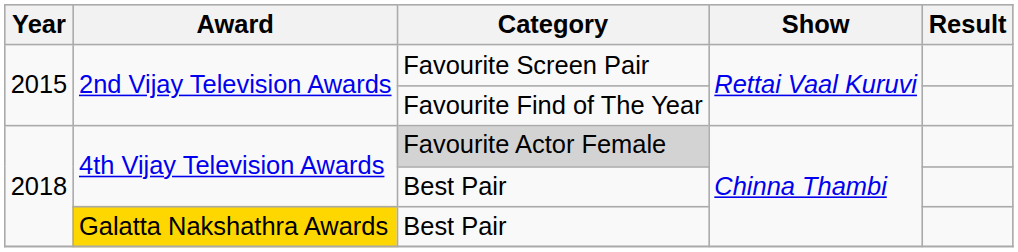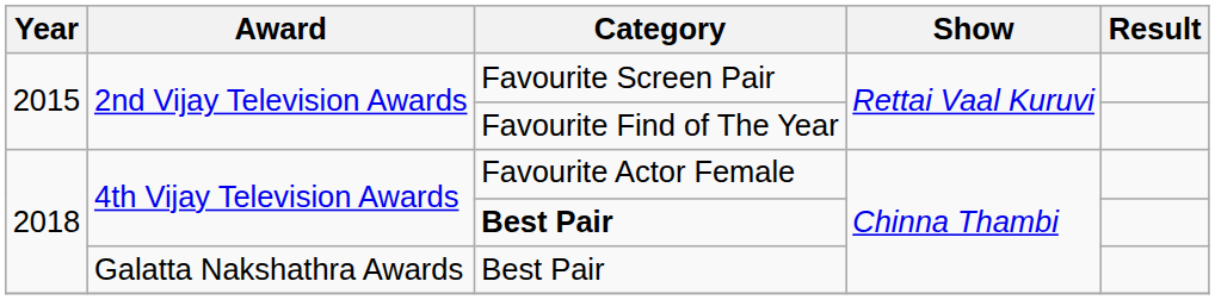Favourite Actor Female | Category: lightgrey background -> no background
4th Vijay Television Awards / Best Pair | Category: normal -> bold
Galatta Nakshathra Awards / Best Pair | Award: gold background -> no background
